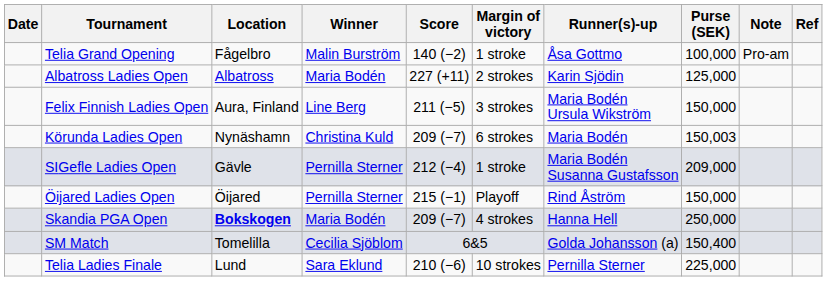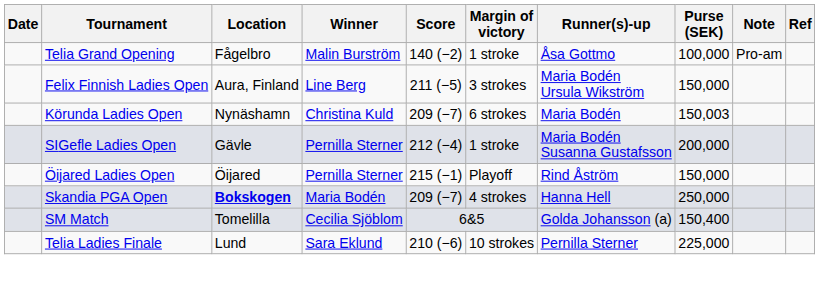- row: Albatross Ladies Open | Albatross | Maria Bodén | 227 (+11) | 2 strokes | Karin Sjödin | 125,000
SIGefle Ladies Open | Purse (SEK): 209,000 -> 200,000
